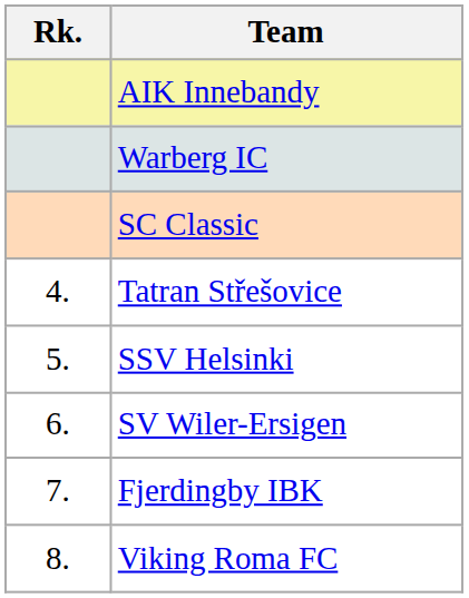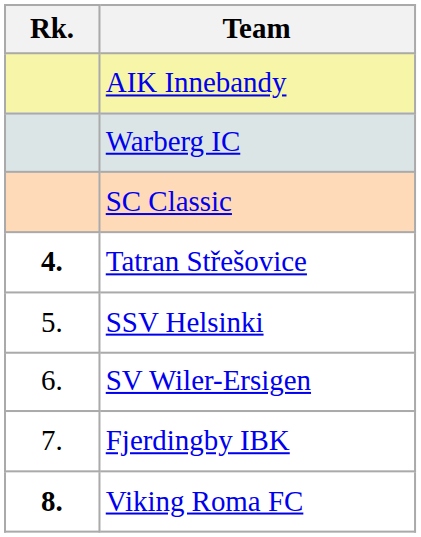Tatran Střešovice | Rk.: normal -> bold
Viking Roma FC | Rk.: normal -> bold
